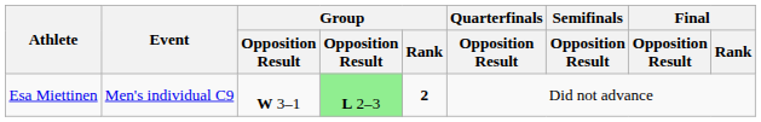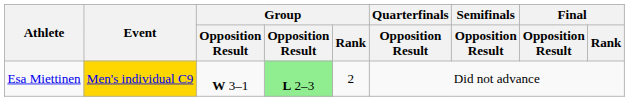Esa Miettinen | Event: no background -> gold background
Esa Miettinen | Group / Rank: bold -> normal
